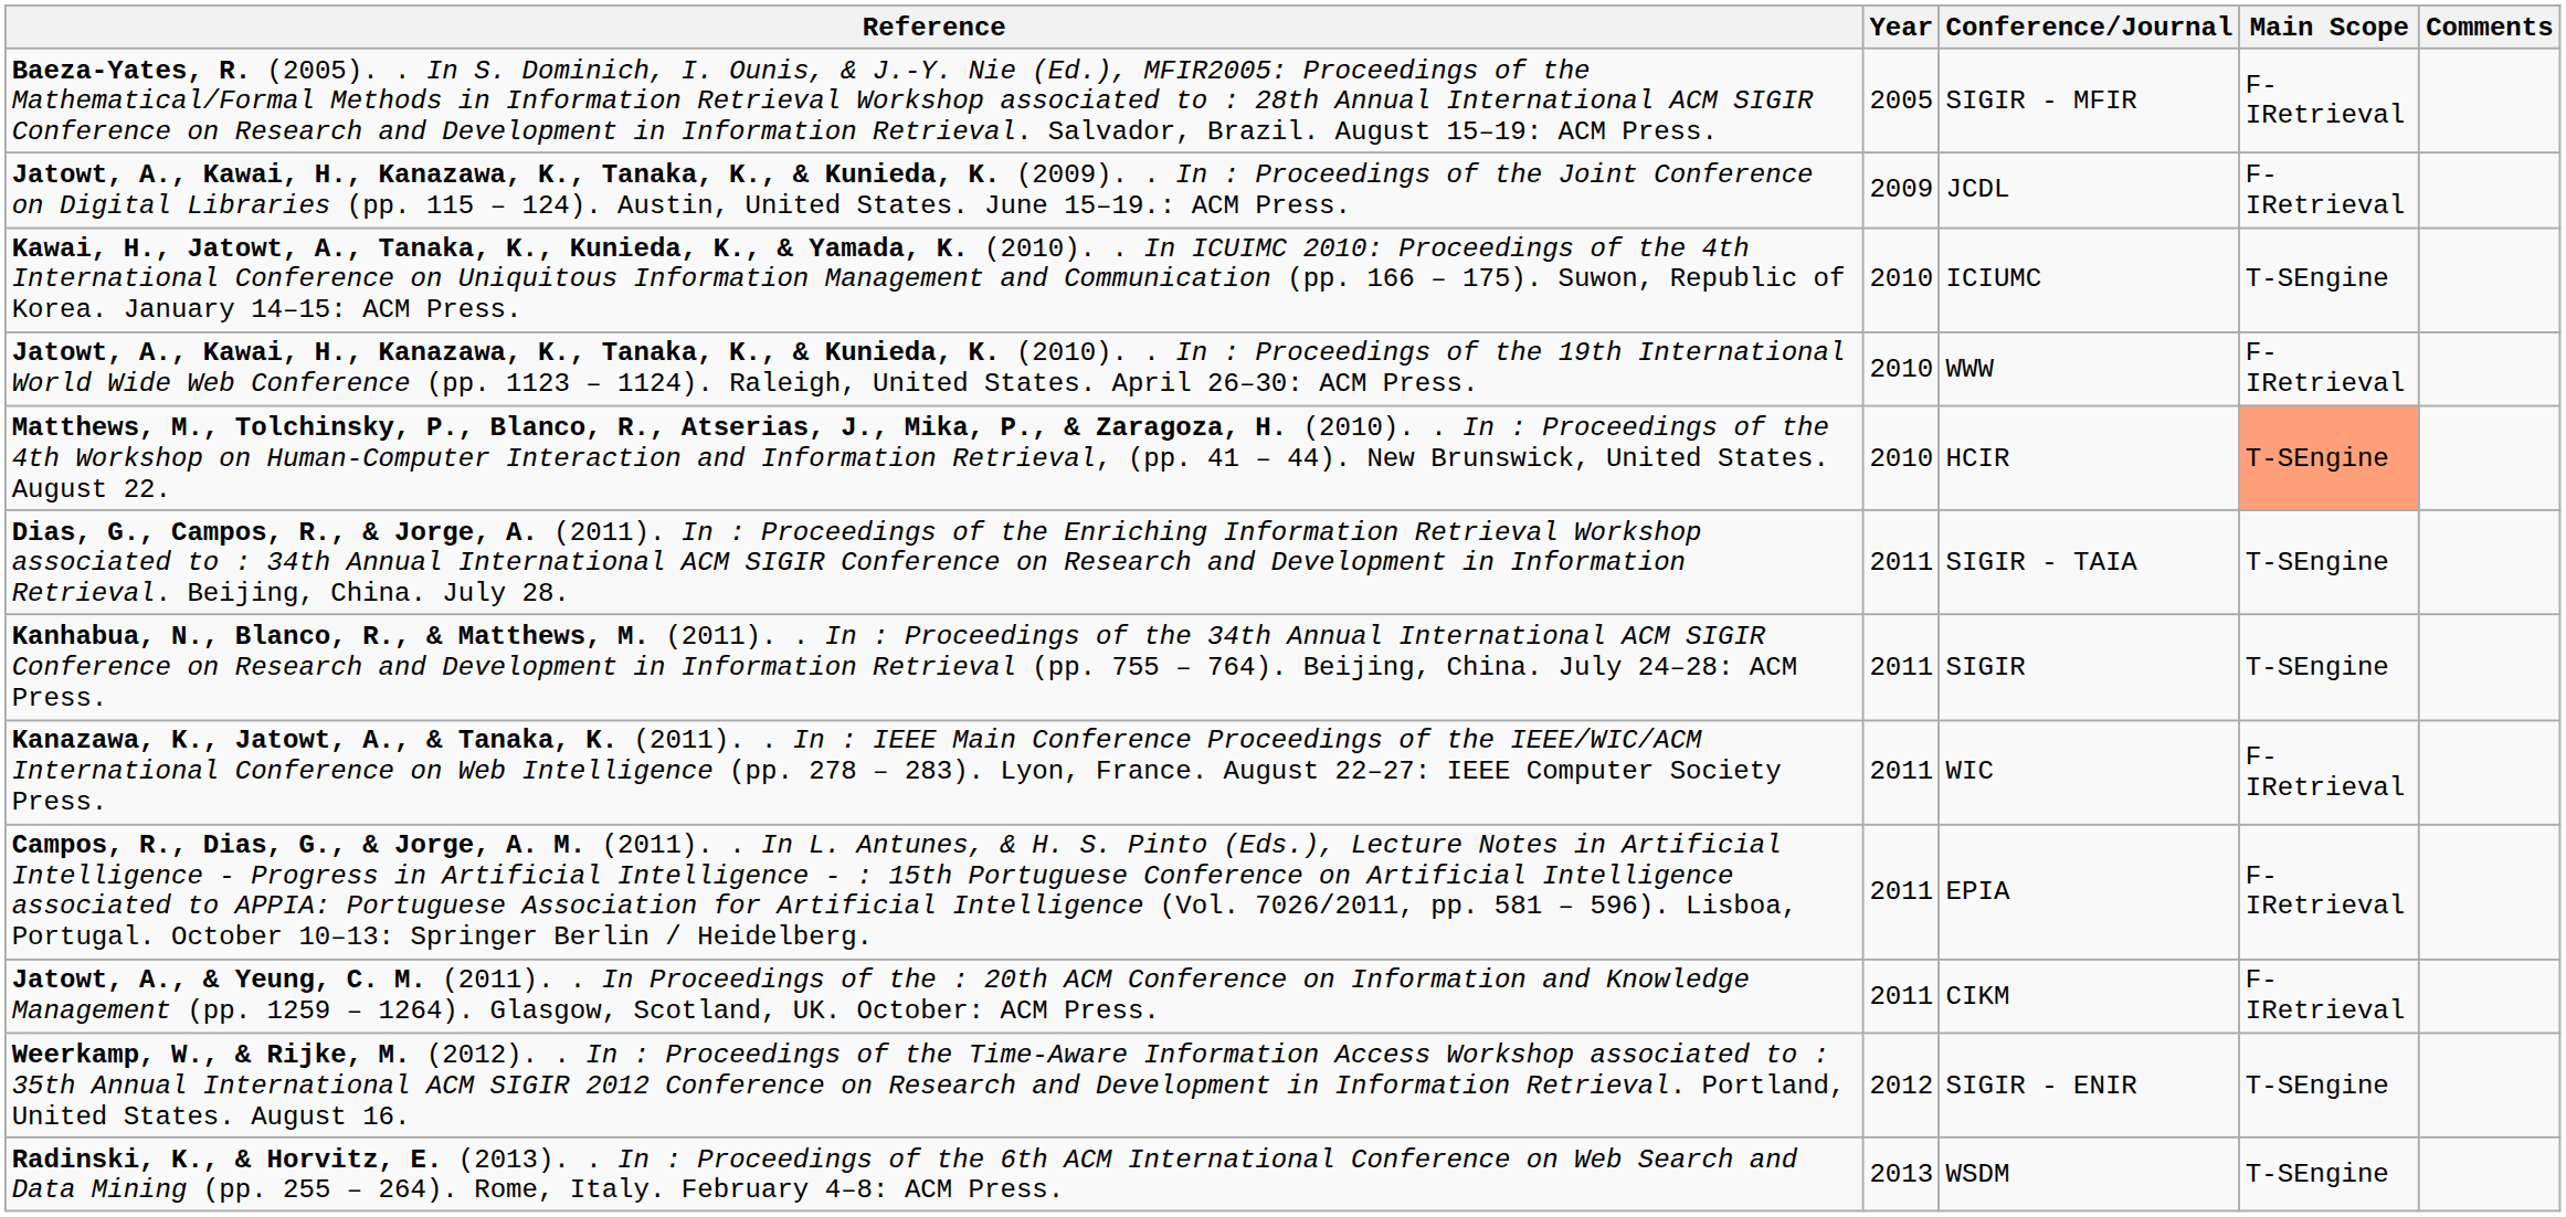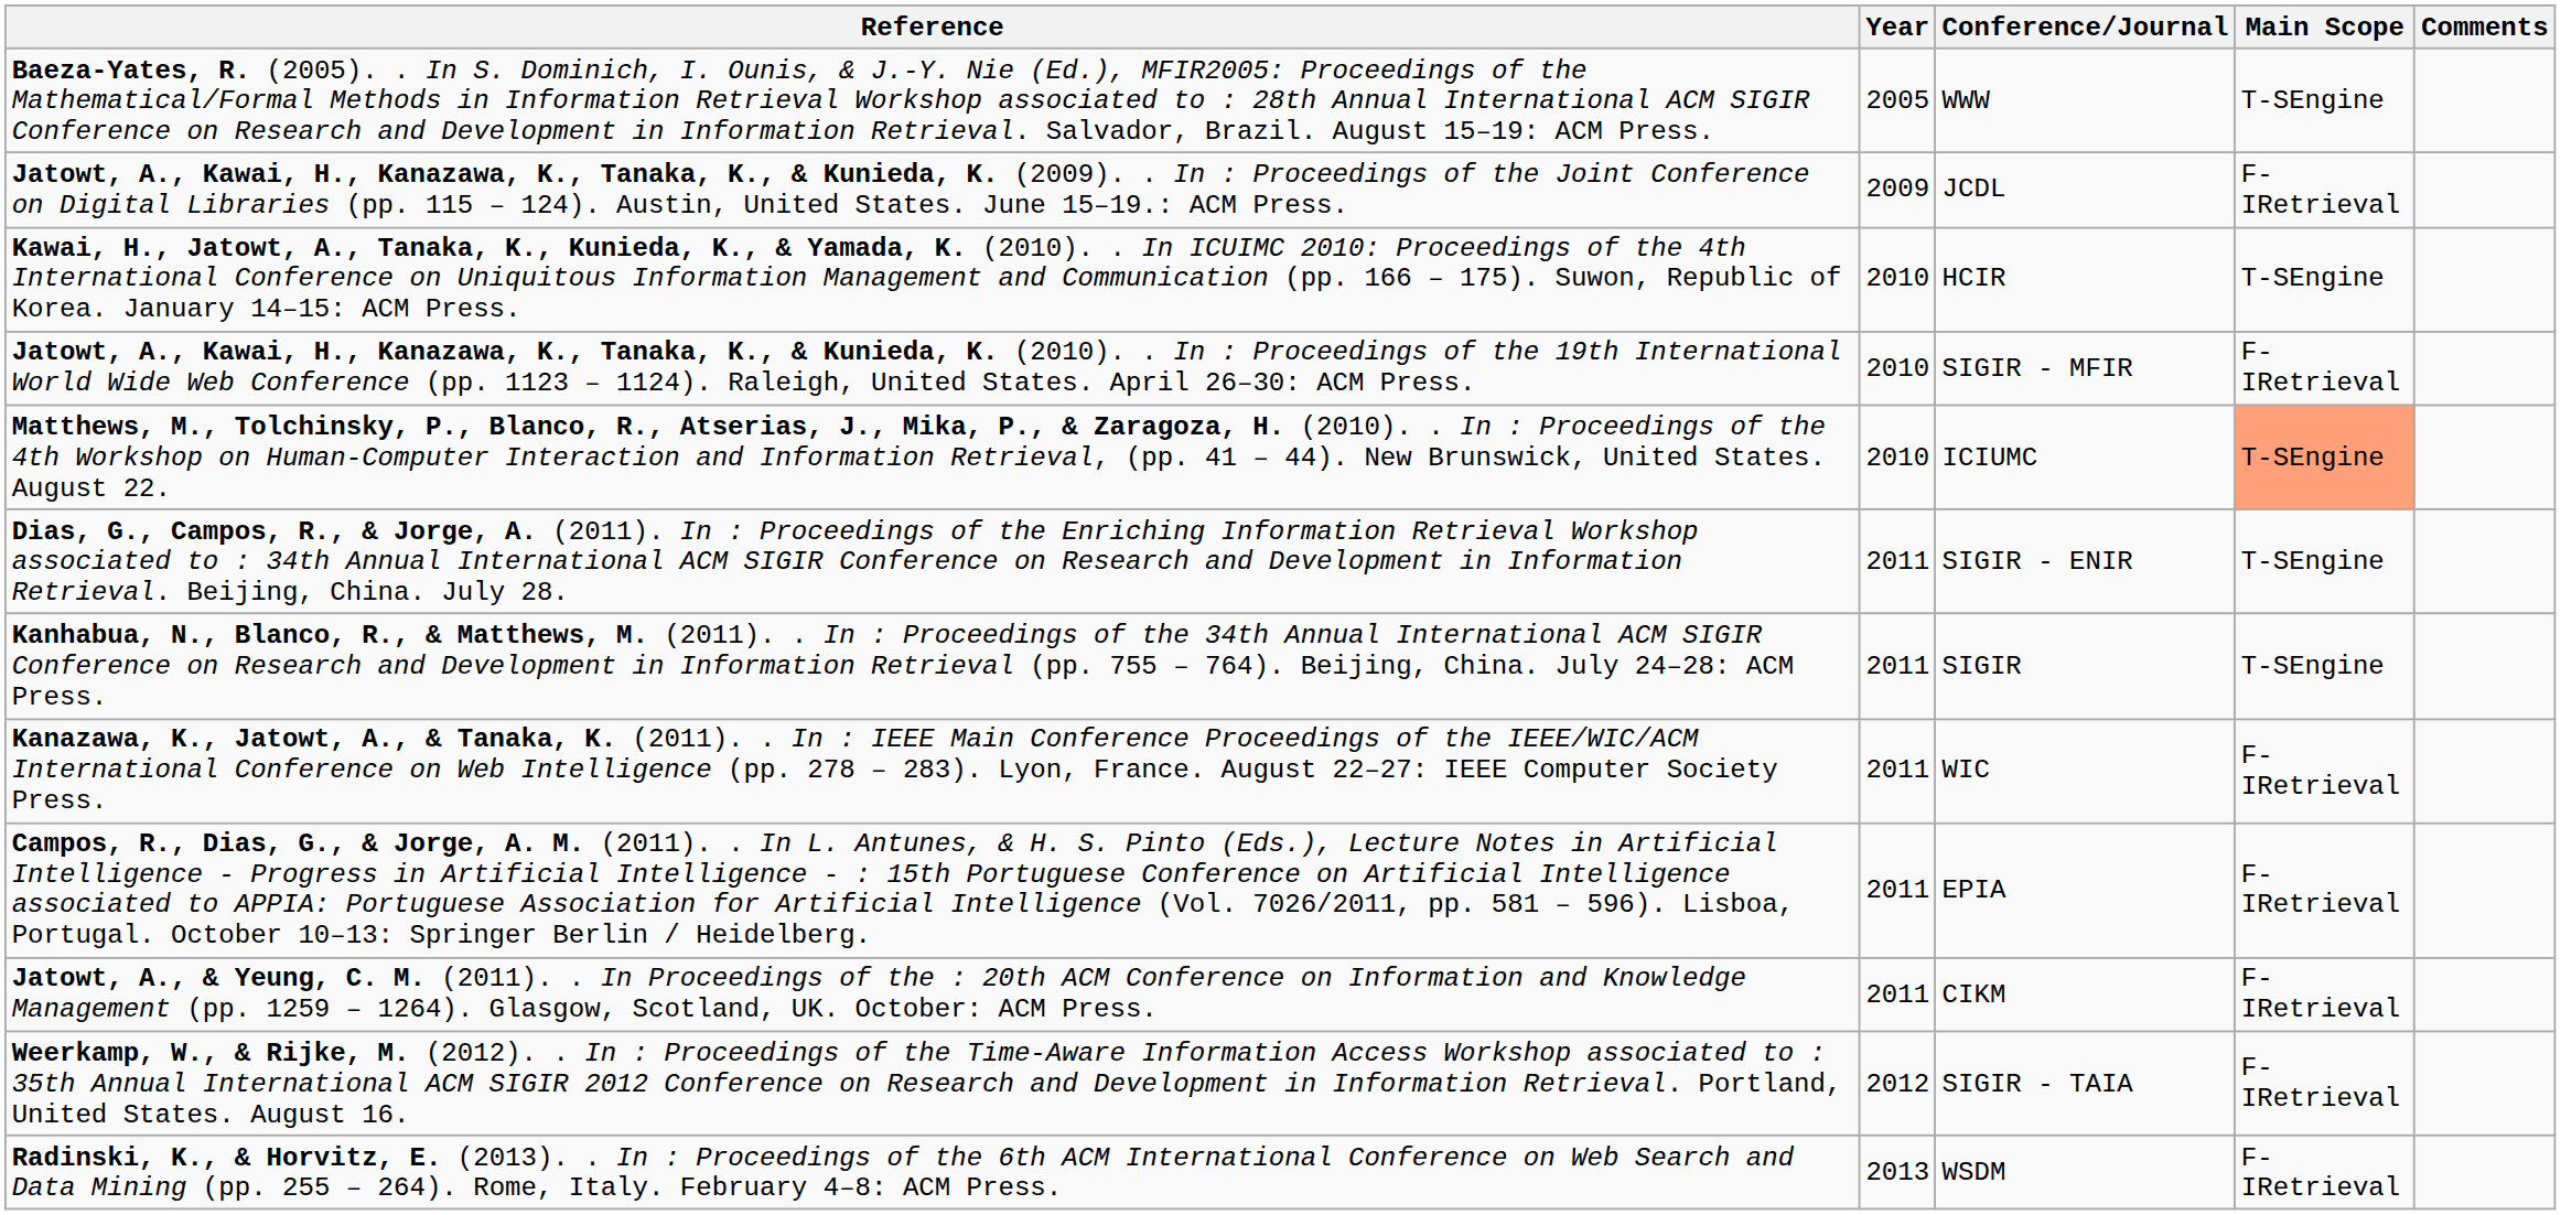row 2 | Conference/Journal: SIGIR - MFIR -> WWW
row 2 | Main Scope: F-IRetrieval -> T-SEngine
row 4 | Conference/Journal: ICIUMC -> HCIR
row 5 | Conference/Journal: WWW -> SIGIR - MFIR
row 6 | Conference/Journal: HCIR -> ICIUMC
row 7 | Conference/Journal: SIGIR - TAIA -> SIGIR - ENIR
row 12 | Conference/Journal: SIGIR - ENIR -> SIGIR - TAIA
row 12 | Main Scope: T-SEngine -> F-IRetrieval
row 13 | Main Scope: T-SEngine -> F-IRetrieval
